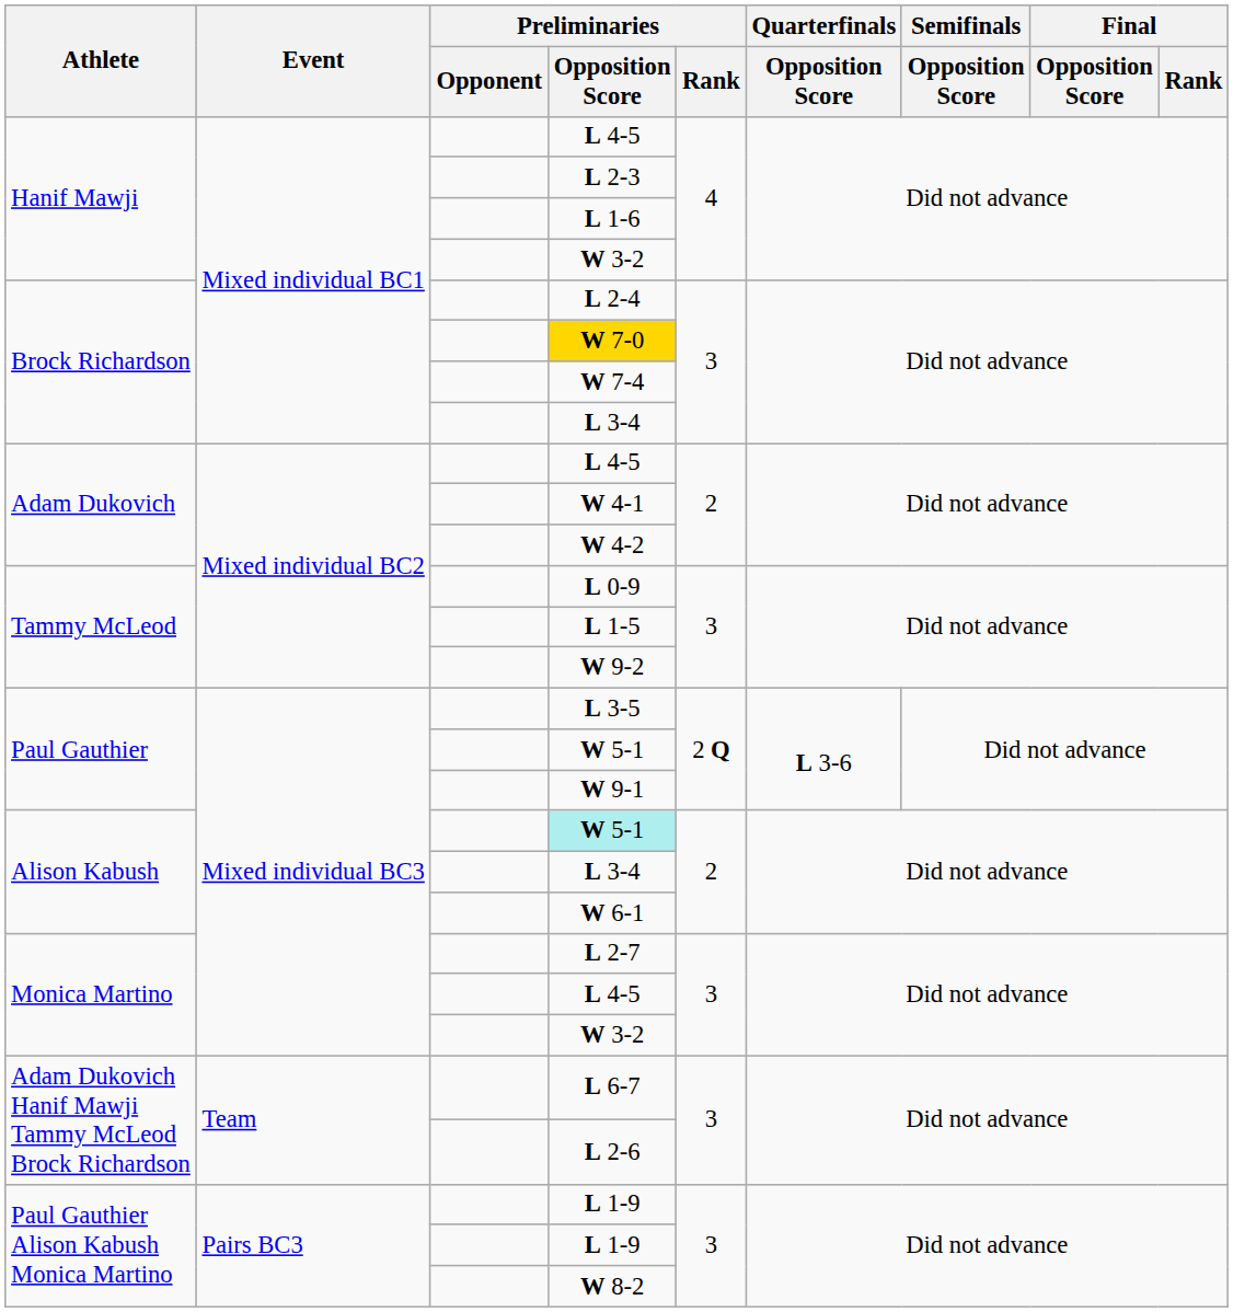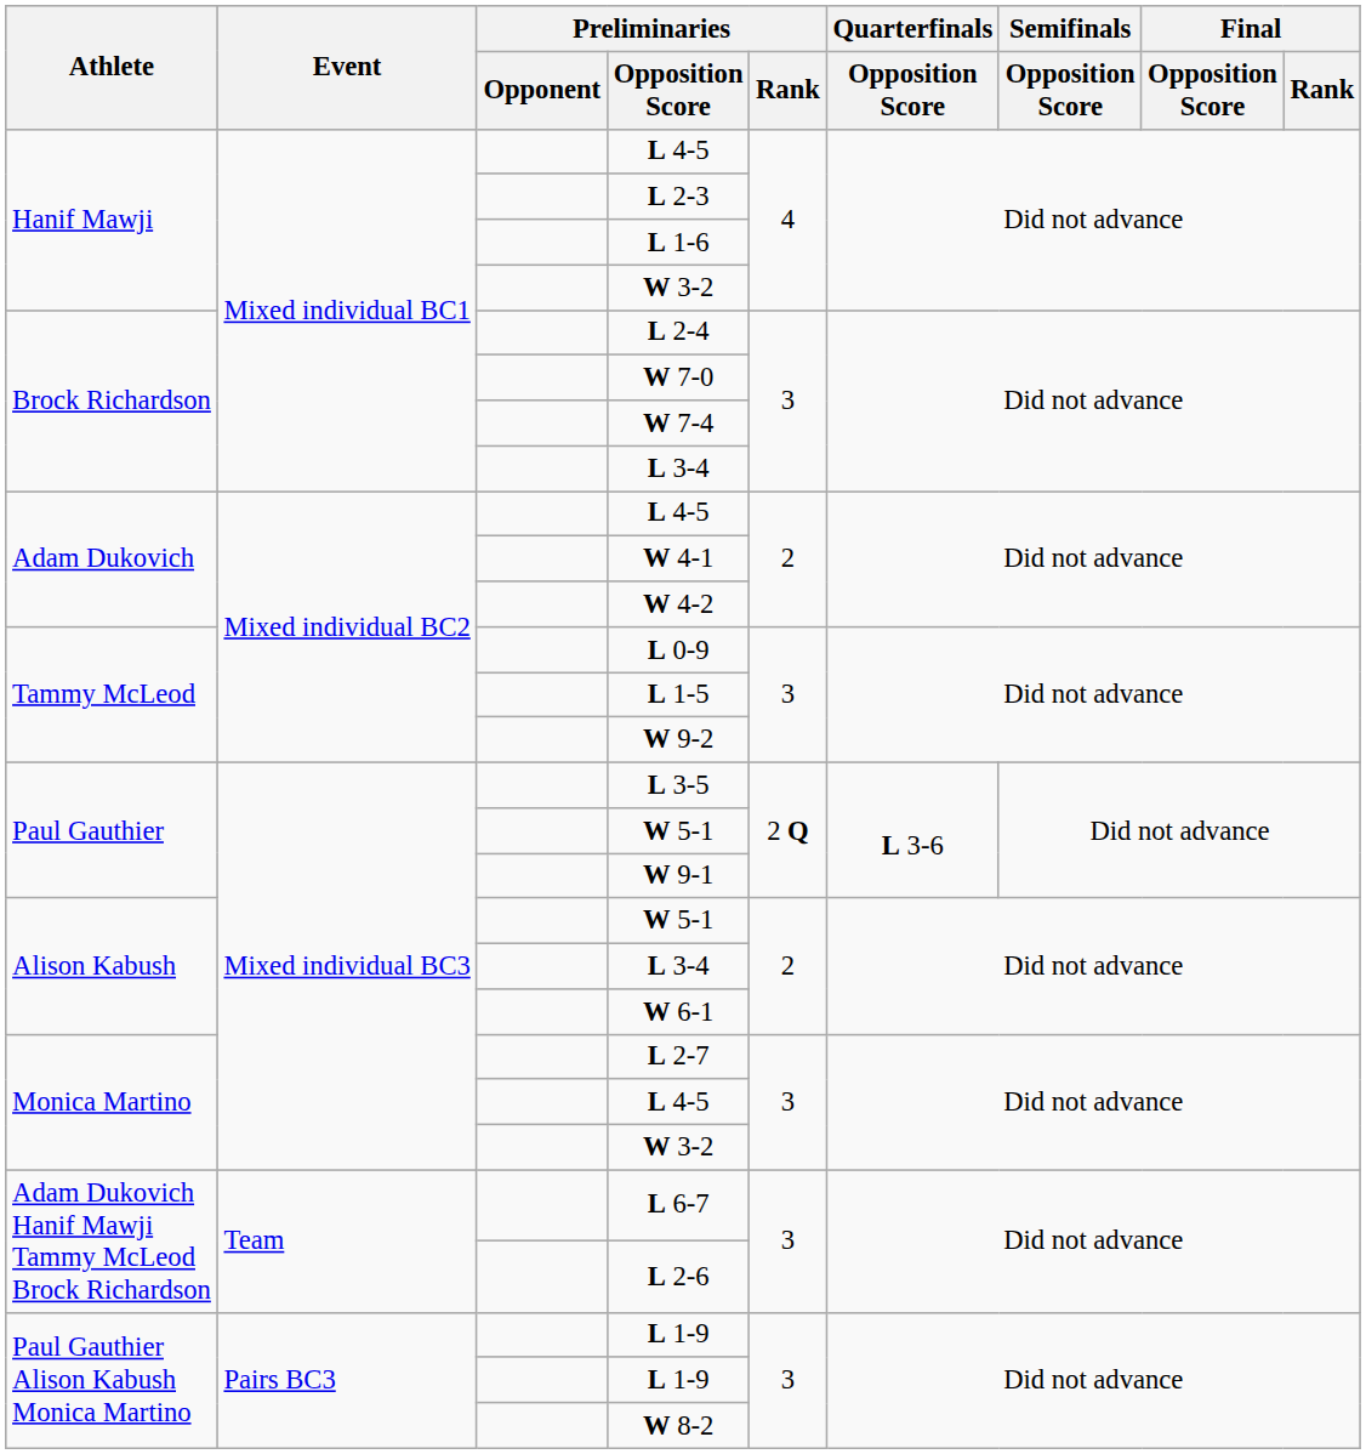W 7-0 | Preliminaries / Opposition Score: gold background -> no background
Alison Kabush / W 5-1 | Preliminaries / Opposition Score: paleturquoise background -> no background
